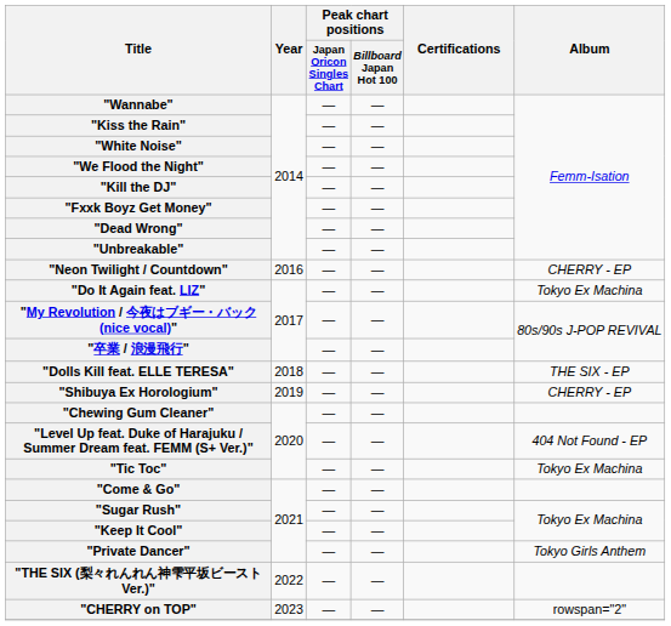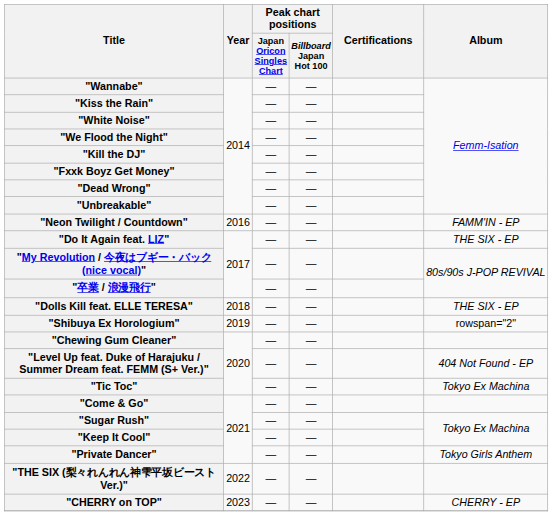"Neon Twilight / Countdown" | Album: CHERRY - EP -> FAMM'IN - EP
"Do It Again feat. LIZ" | Album: Tokyo Ex Machina -> THE SIX - EP
"Shibuya Ex Horologium" | Album: CHERRY - EP -> rowspan="2"
"CHERRY on TOP" | Album: rowspan="2" -> CHERRY - EP
